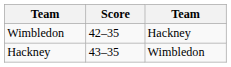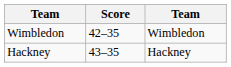row 2 | column 3: Hackney -> Wimbledon
row 3 | column 3: Wimbledon -> Hackney
